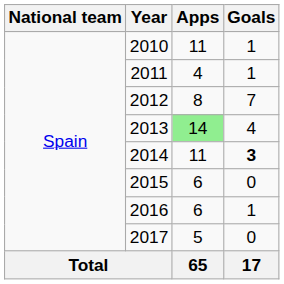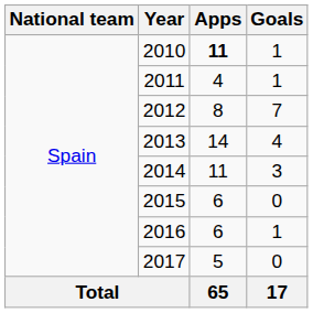2010 | Apps: normal -> bold
2013 | Apps: lightgreen background -> no background
2014 | Goals: bold -> normal
